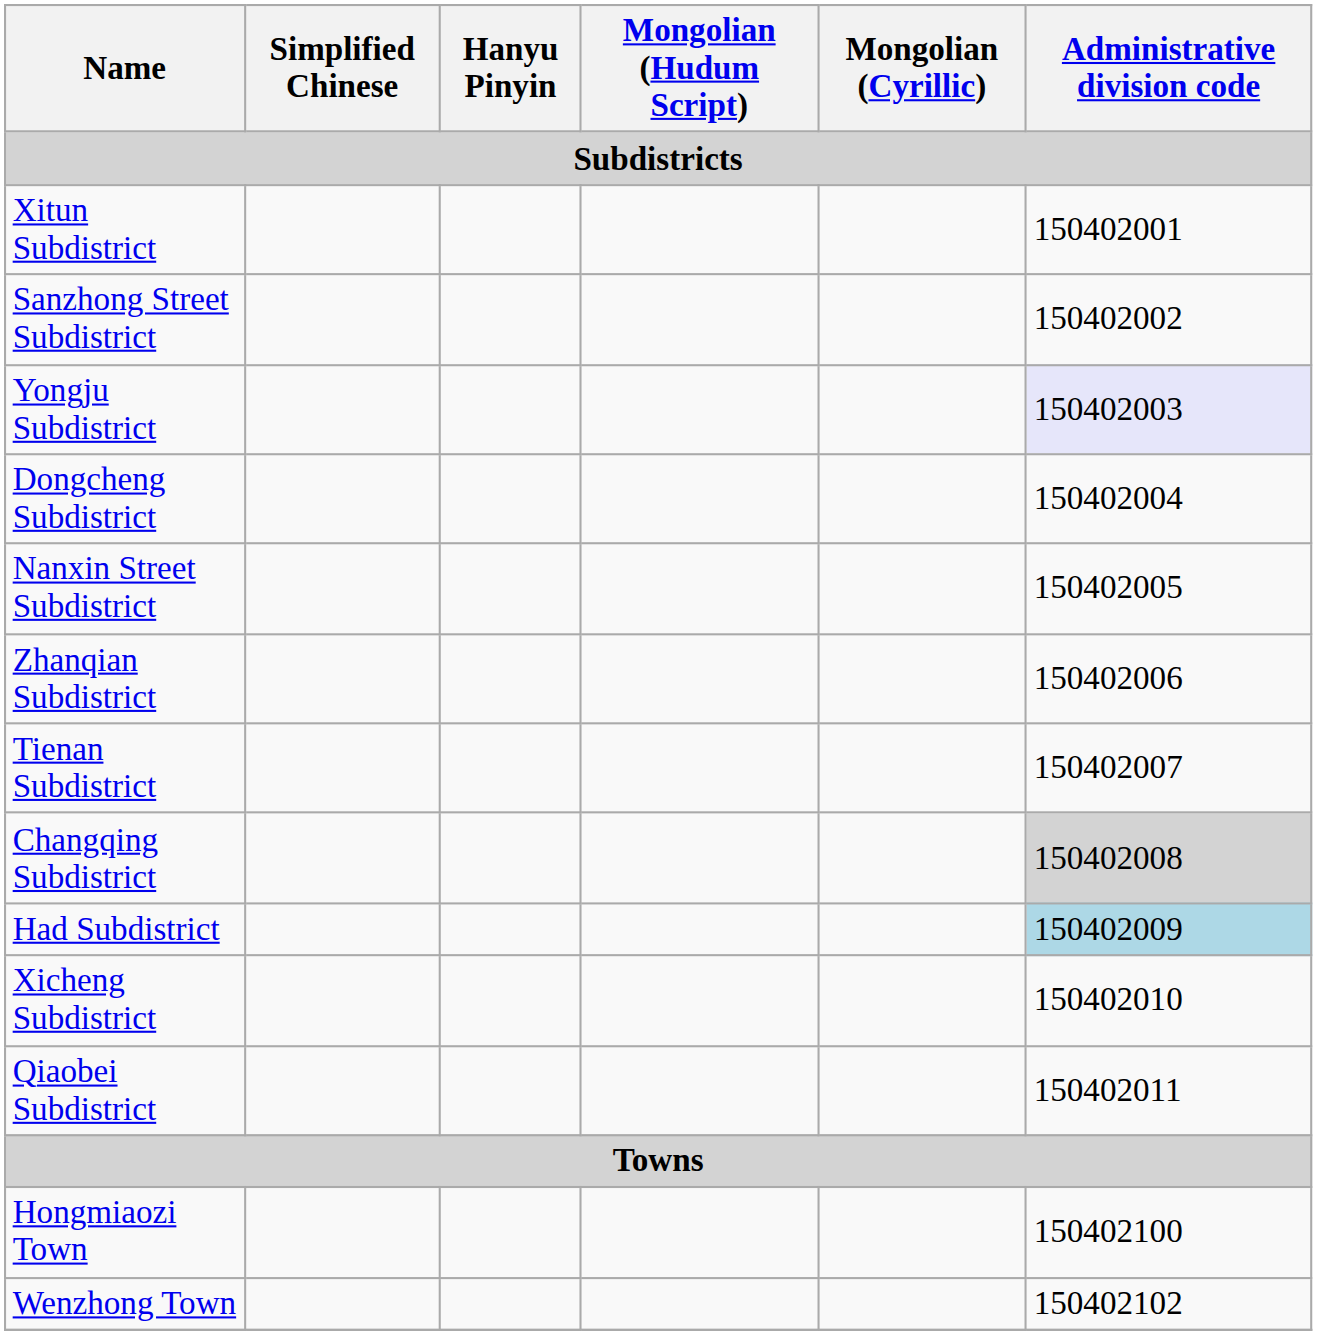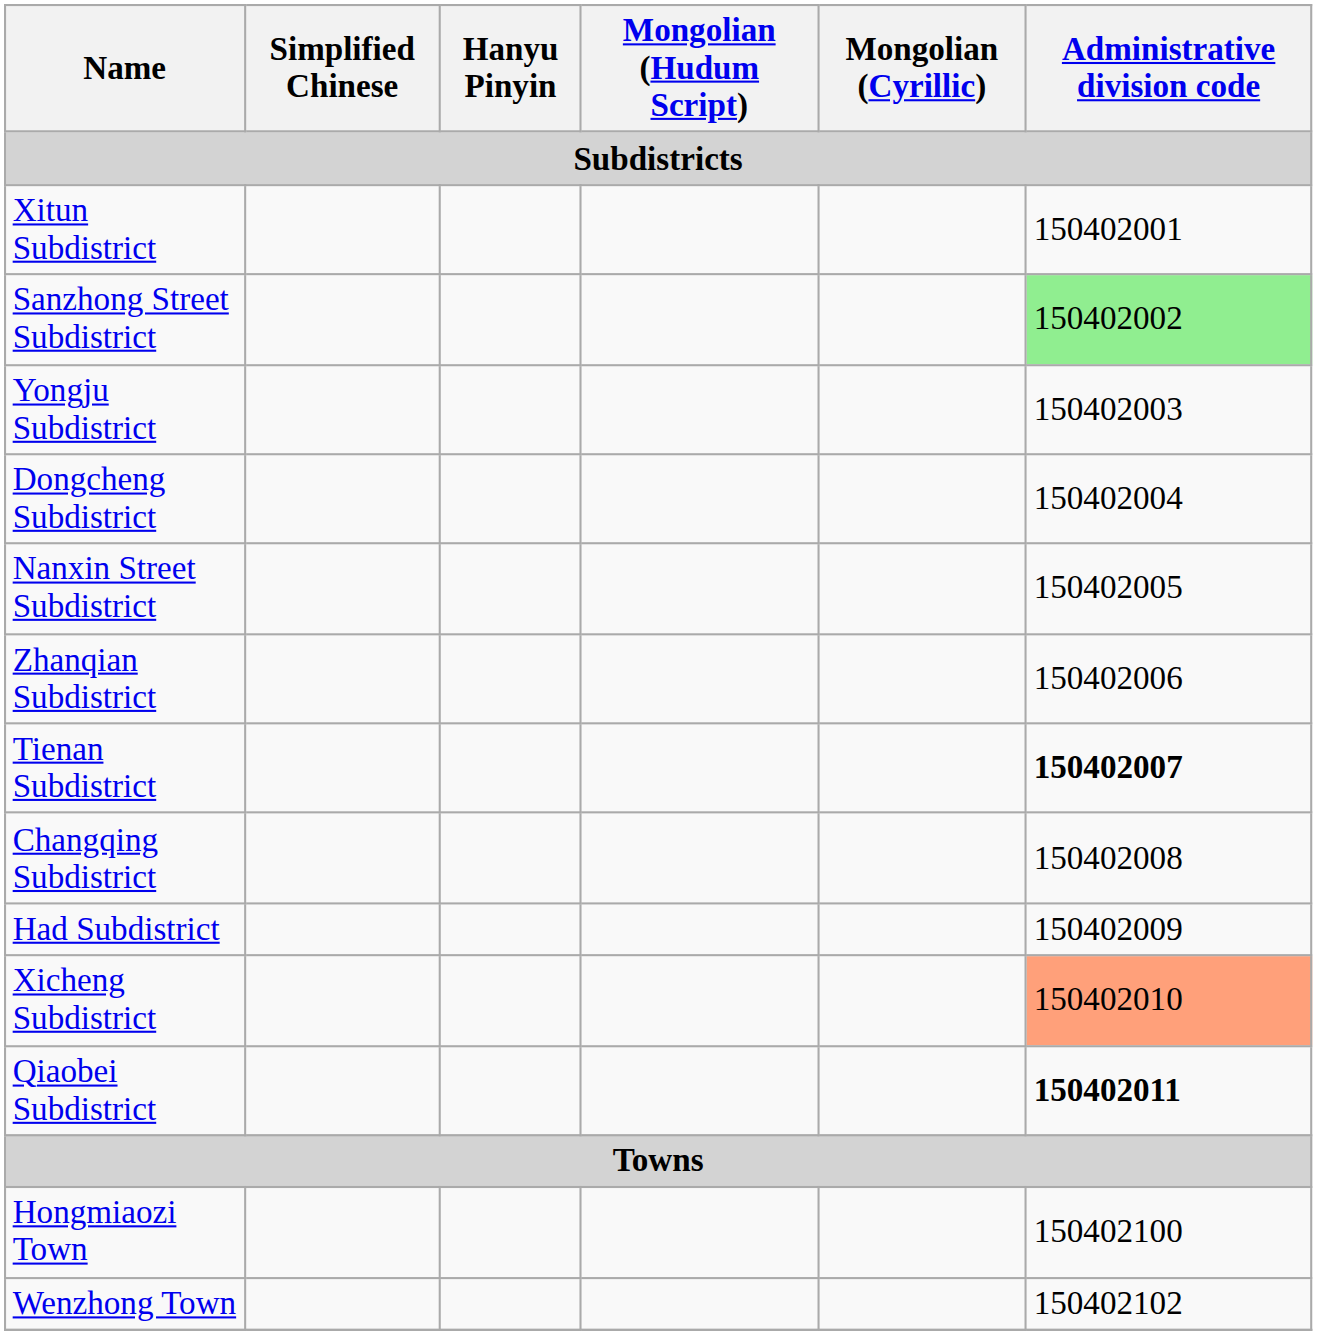Sanzhong Street Subdistrict | Administrative division code: no background -> lightgreen background
Yongju Subdistrict | Administrative division code: lavender background -> no background
Tienan Subdistrict | Administrative division code: normal -> bold
Changqing Subdistrict | Administrative division code: lightgrey background -> no background
Had Subdistrict | Administrative division code: lightblue background -> no background
Xicheng Subdistrict | Administrative division code: no background -> lightsalmon background
Qiaobei Subdistrict | Administrative division code: normal -> bold
